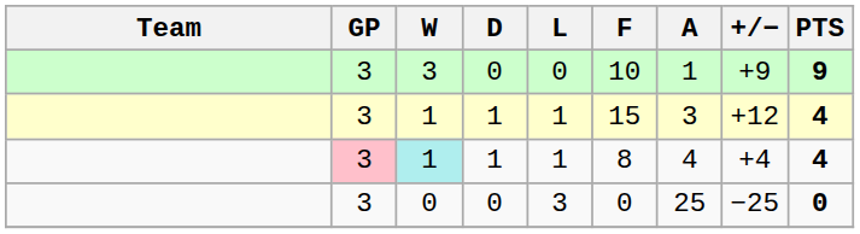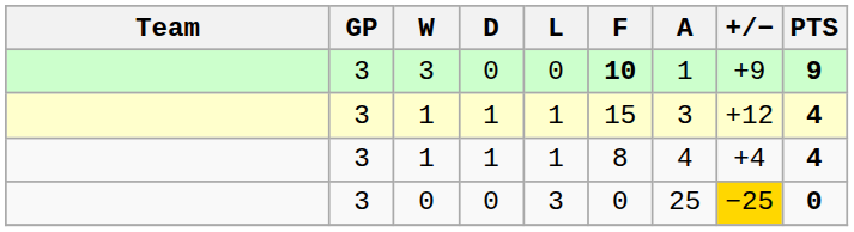row 2 | F: normal -> bold
row 4 | GP: pink background -> no background
row 4 | W: paleturquoise background -> no background
row 5 | +/−: no background -> gold background
